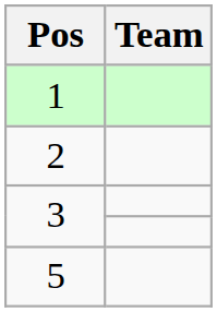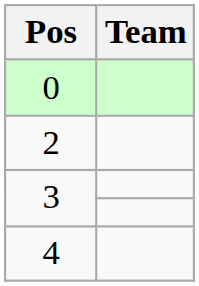row 2 | Pos: 1 -> 0
row 6 | Pos: 5 -> 4
